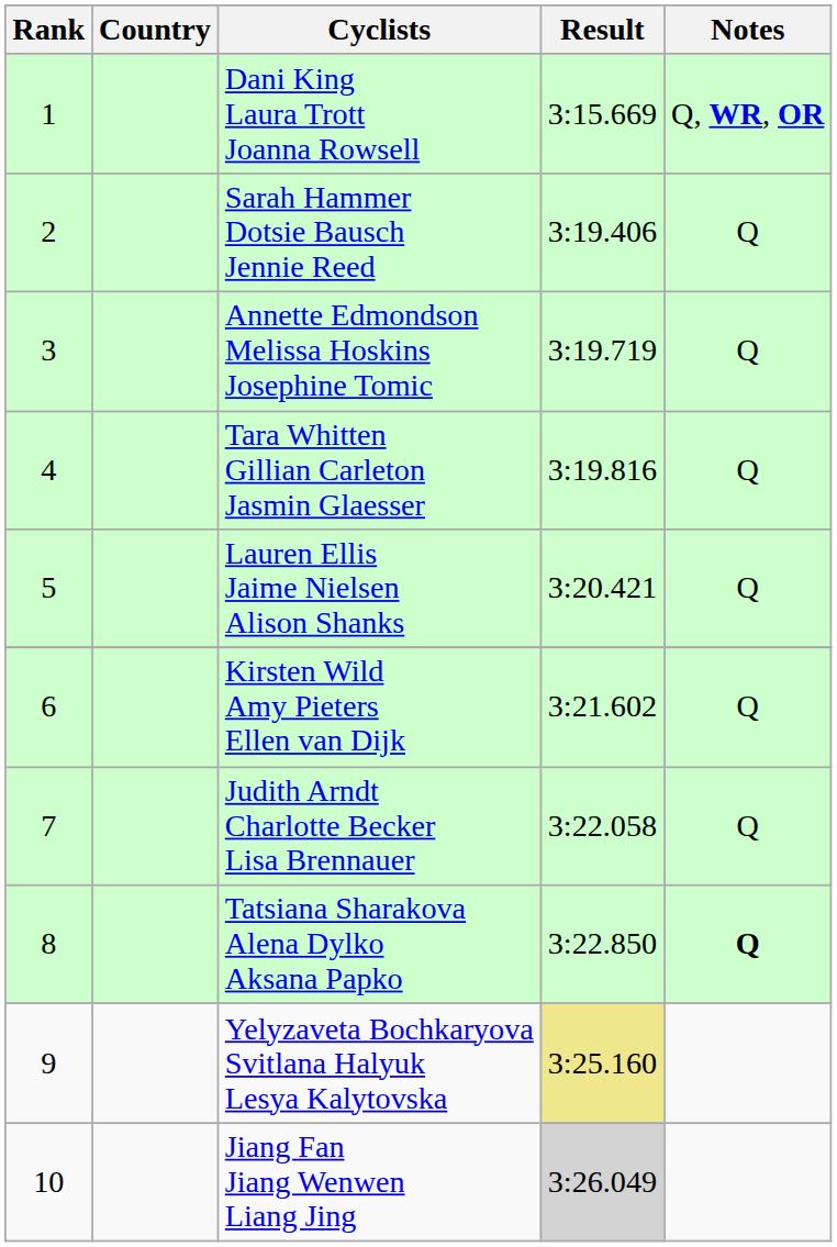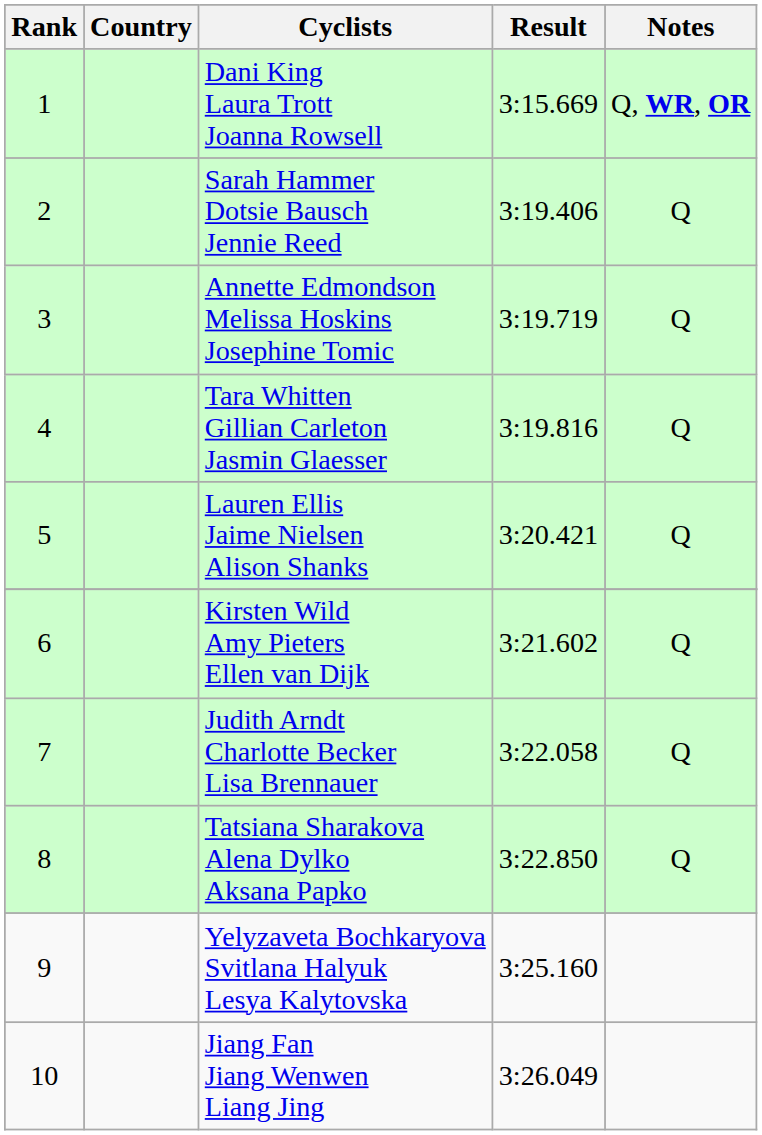Tatsiana Sharakova Alena Dylko Aksana Papko | Notes: bold -> normal
Yelyzaveta Bochkaryova Svitlana Halyuk Lesya Kalytovska | Result: khaki background -> no background
Jiang Fan Jiang Wenwen Liang Jing | Result: lightgrey background -> no background
